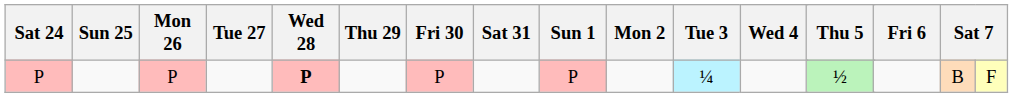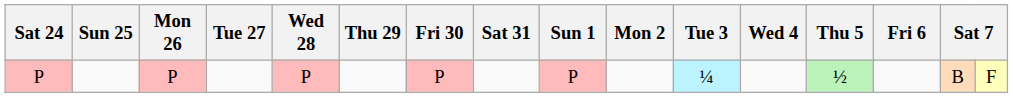row 2 | Wed 28: bold -> normal
